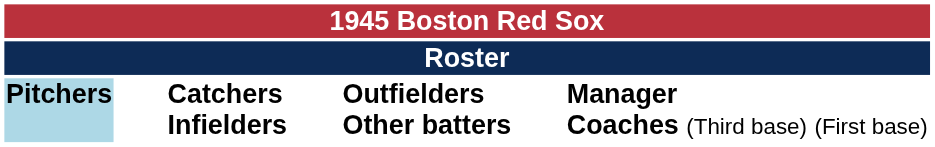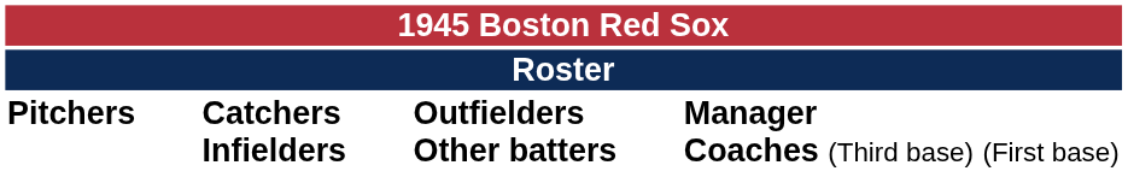Pitchers | column 1: lightblue background -> no background
